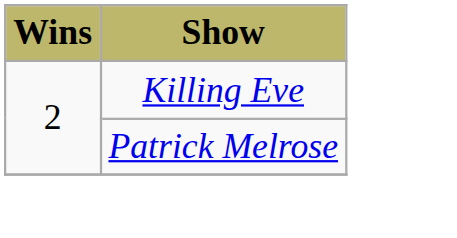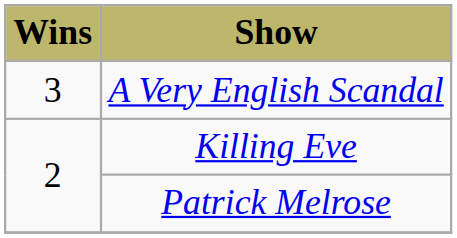+ row: 3 | A Very English Scandal
